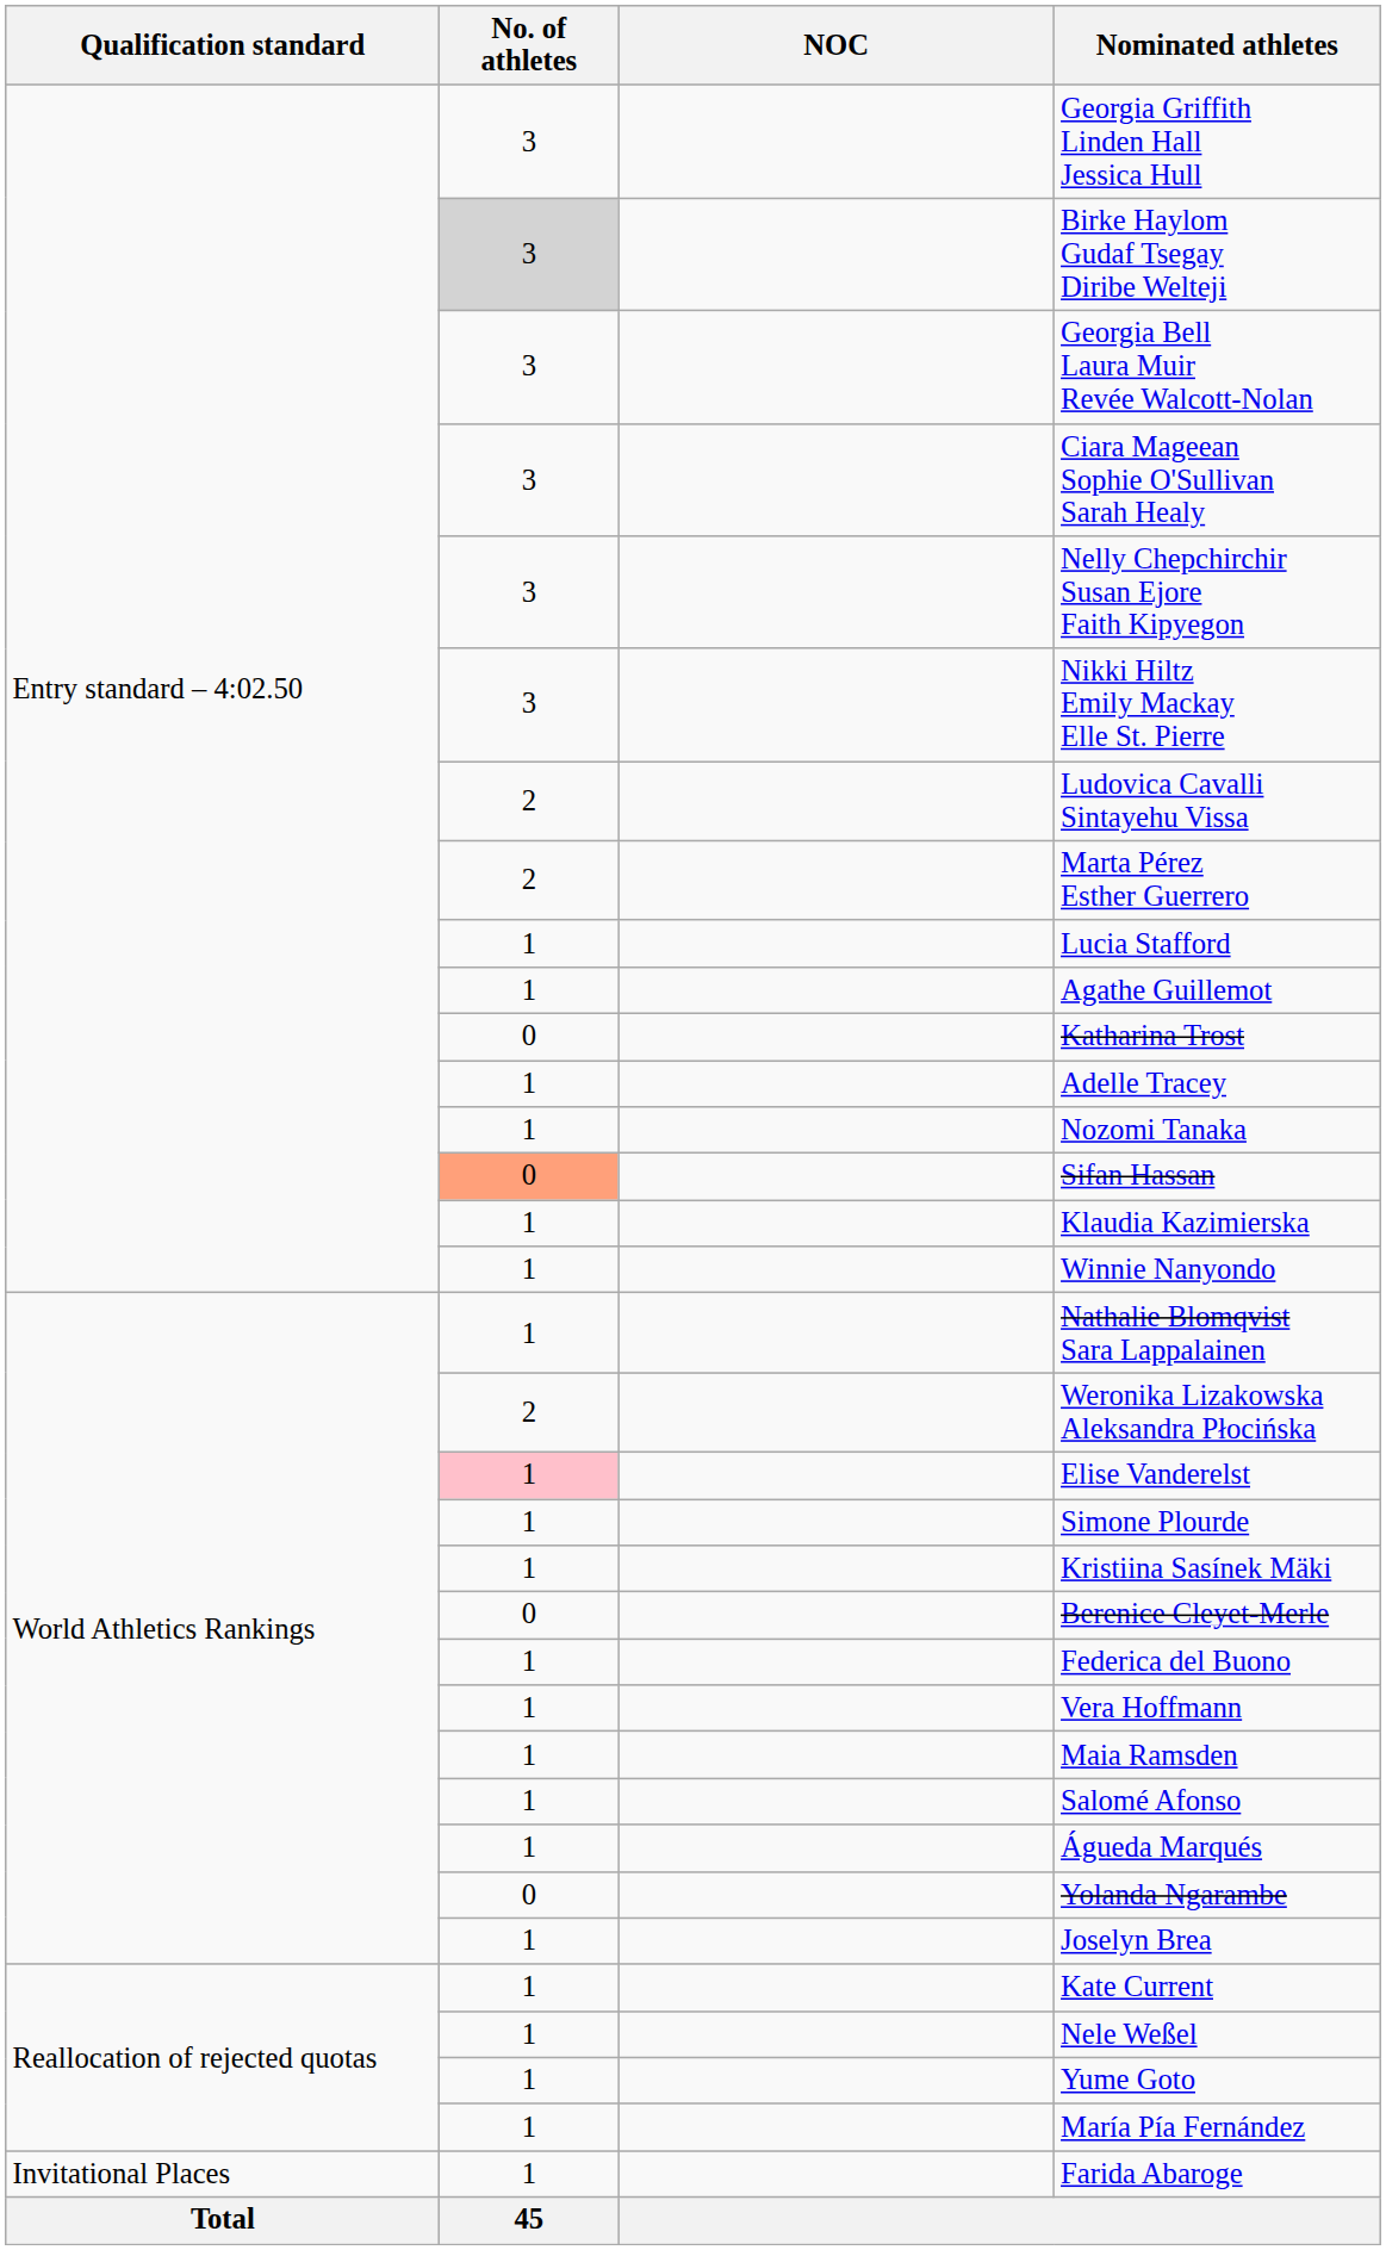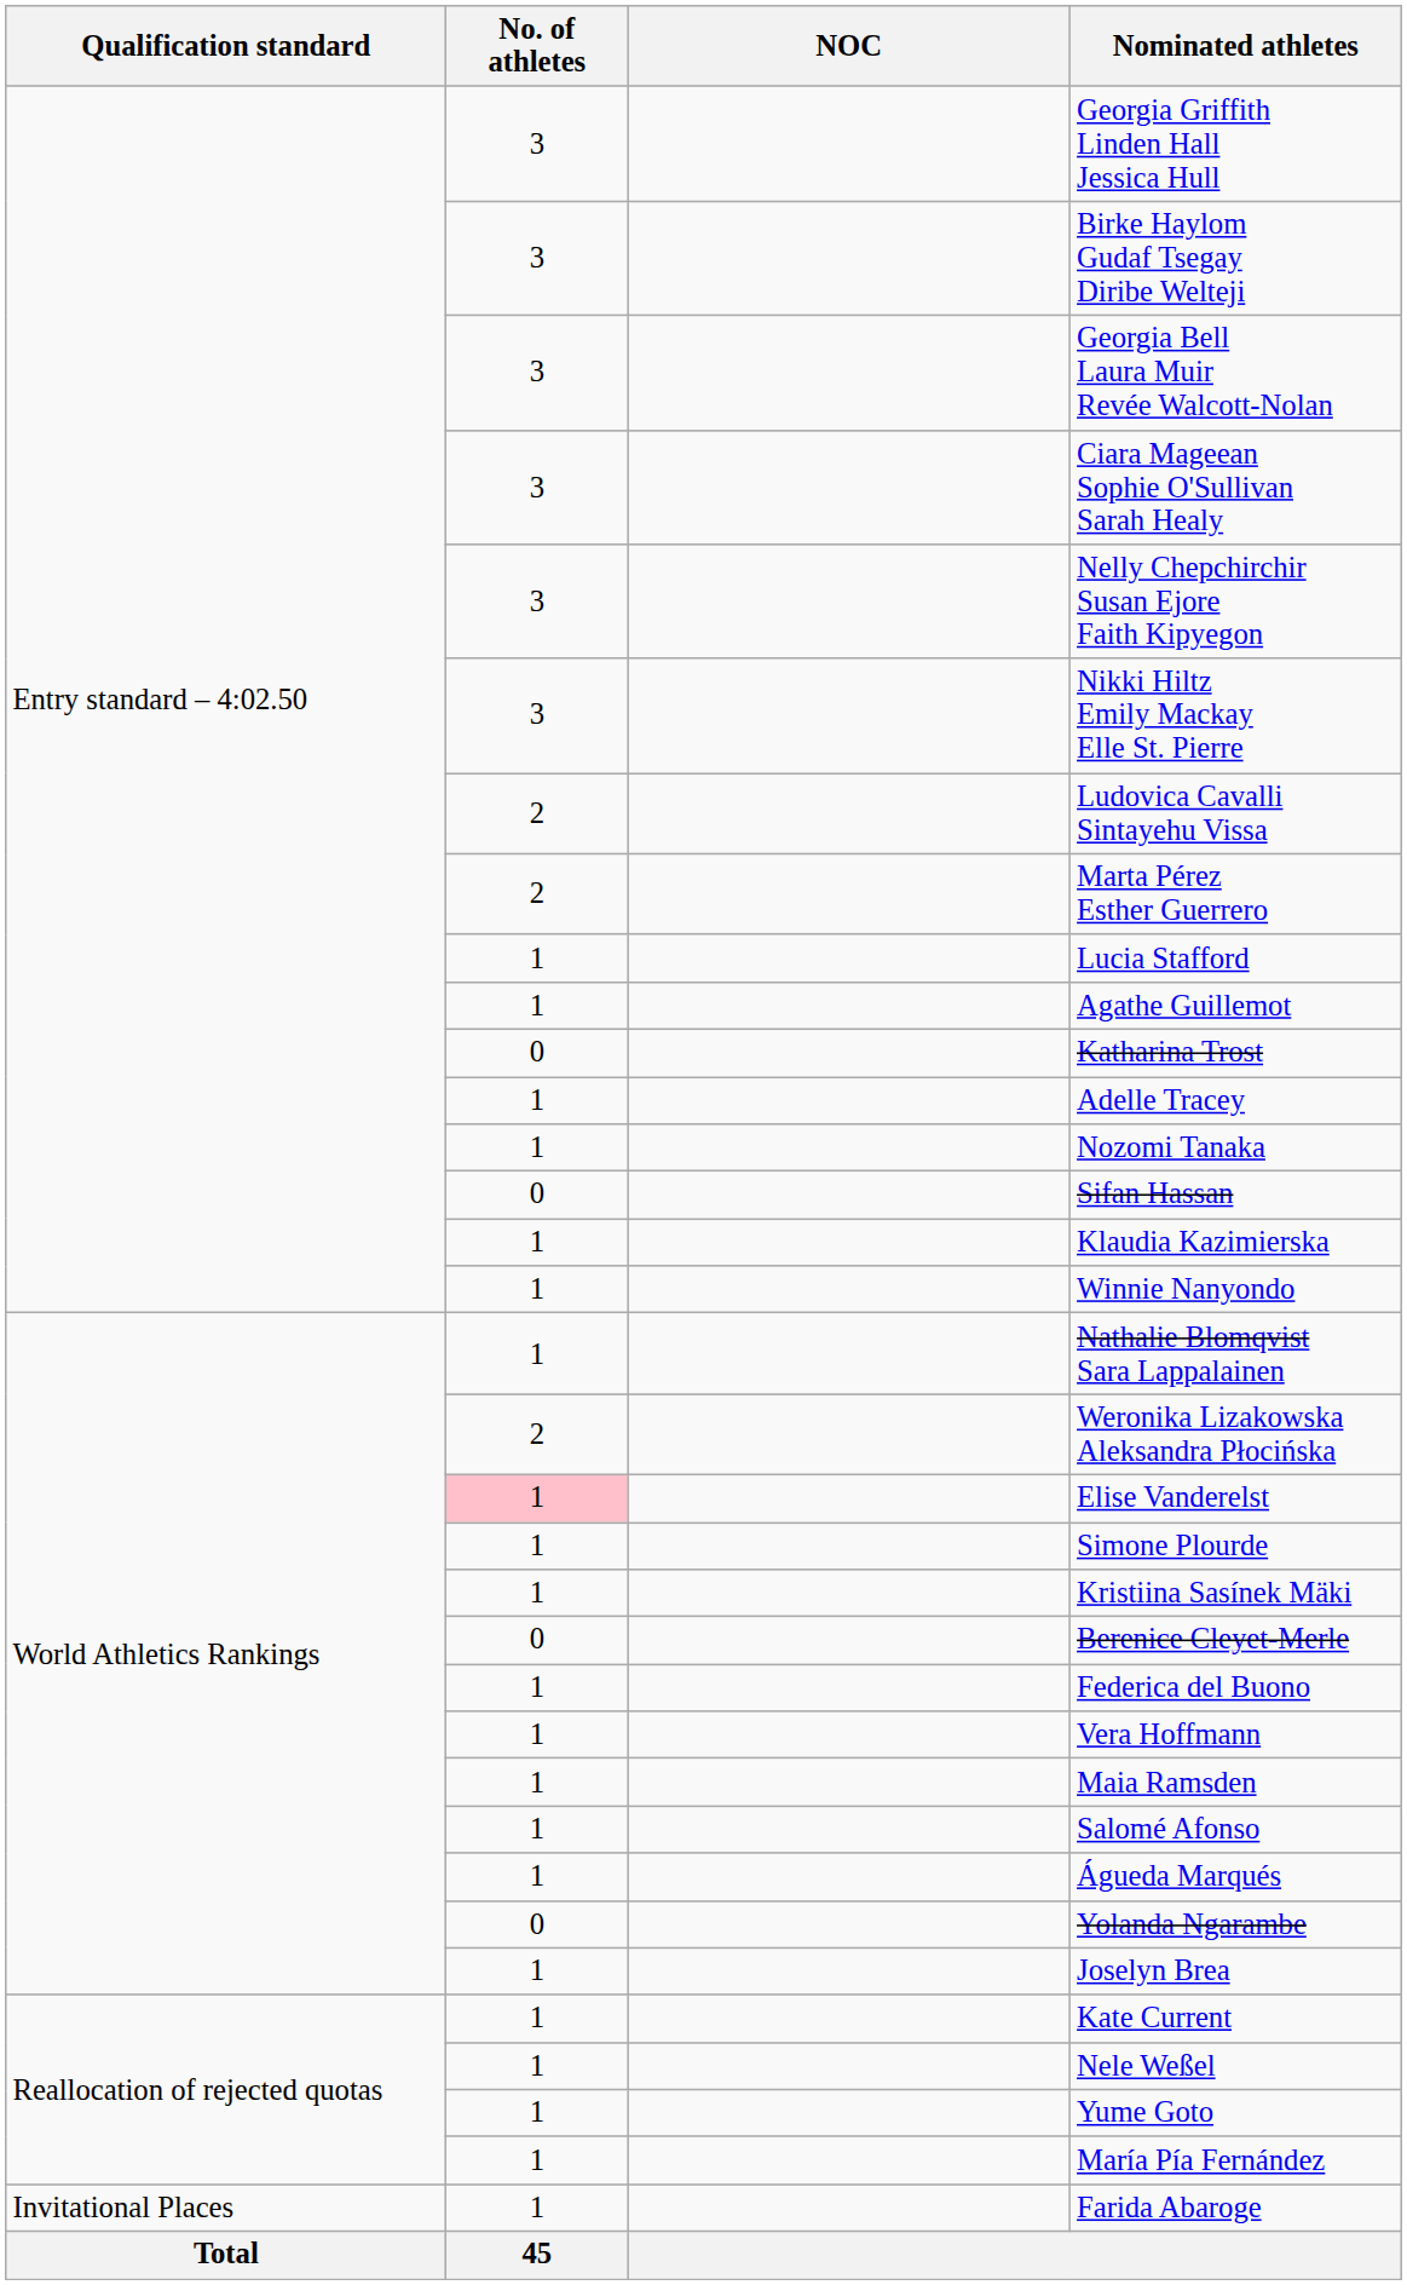Birke Haylom Gudaf Tsegay Diribe Welteji | No. of athletes: lightgrey background -> no background
Sifan Hassan | No. of athletes: lightsalmon background -> no background
